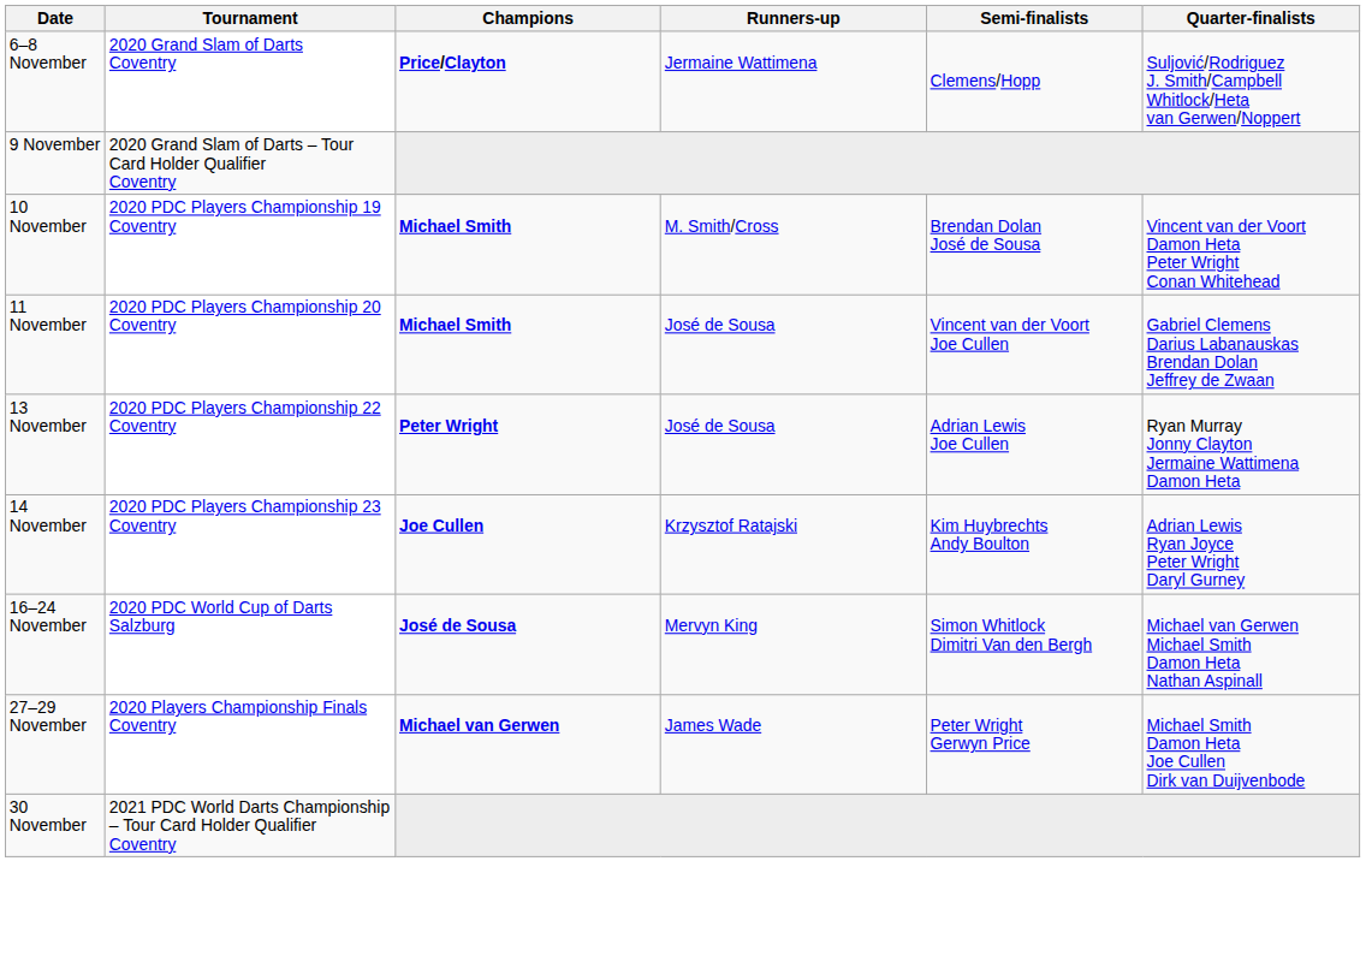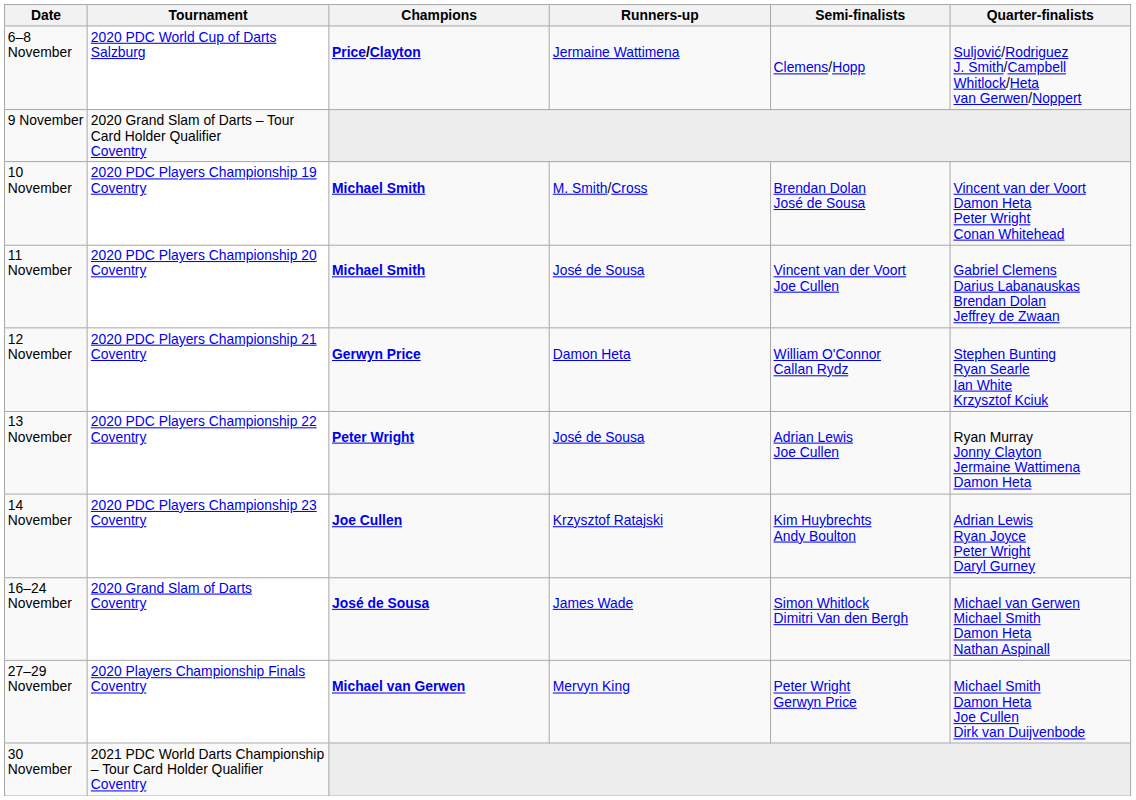6–8 November | Tournament: 2020 Grand Slam of Darts Coventry -> 2020 PDC World Cup of Darts Salzburg
+ row: 12 November | 2020 PDC Players Championship 21 Coventry | Gerwyn Price | Damon Heta | William O'Connor Callan Rydz | Stephen Bunting Ryan Searle Ian White Krzysztof Kciuk
16–24 November | Tournament: 2020 PDC World Cup of Darts Salzburg -> 2020 Grand Slam of Darts Coventry
16–24 November | Runners-up: Mervyn King -> James Wade
27–29 November | Runners-up: James Wade -> Mervyn King
